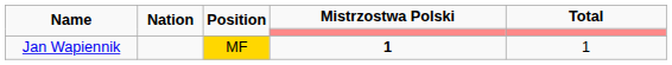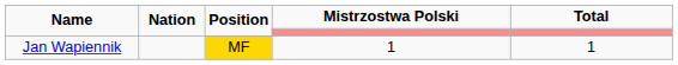Jan Wapiennik | Mistrzostwa Polski: bold -> normal
